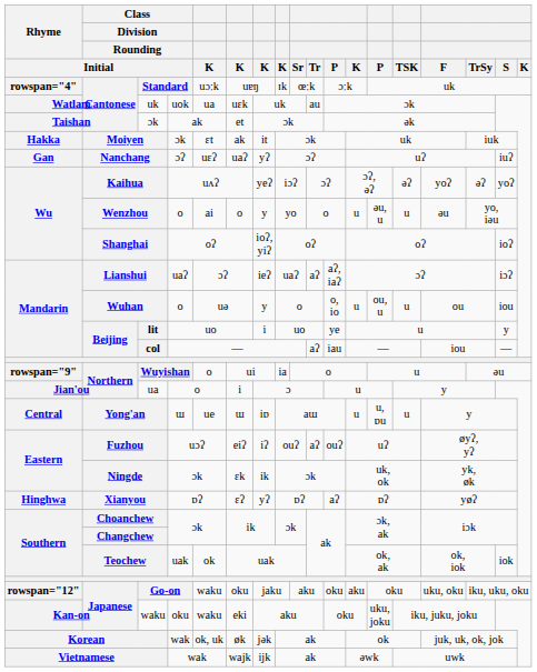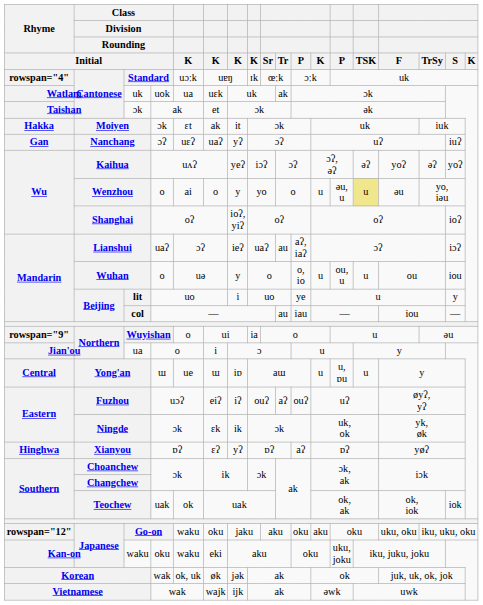Watlam | Tr: au -> ak
Wenzhou | TSK: no background -> khaki background
Lianshui | Tr: aʔ -> au
Beijing / col | Tr: aʔ -> au
